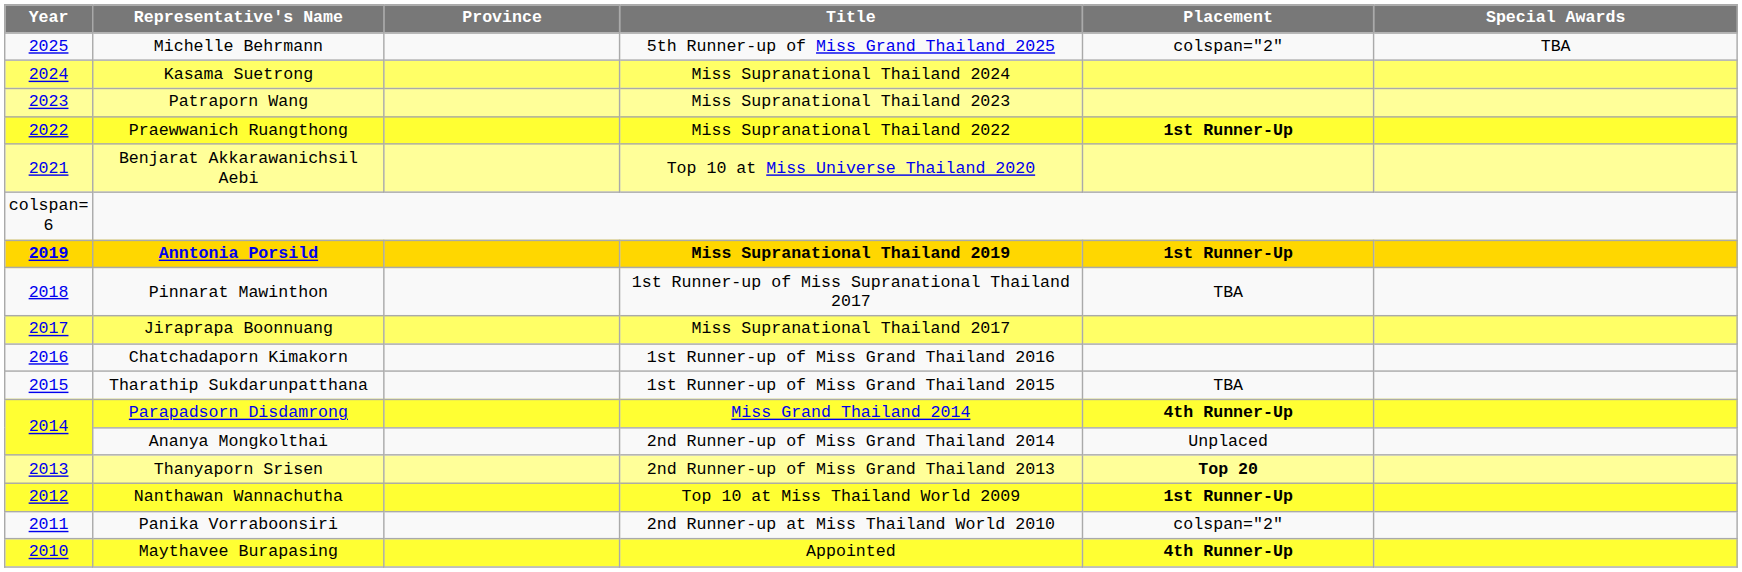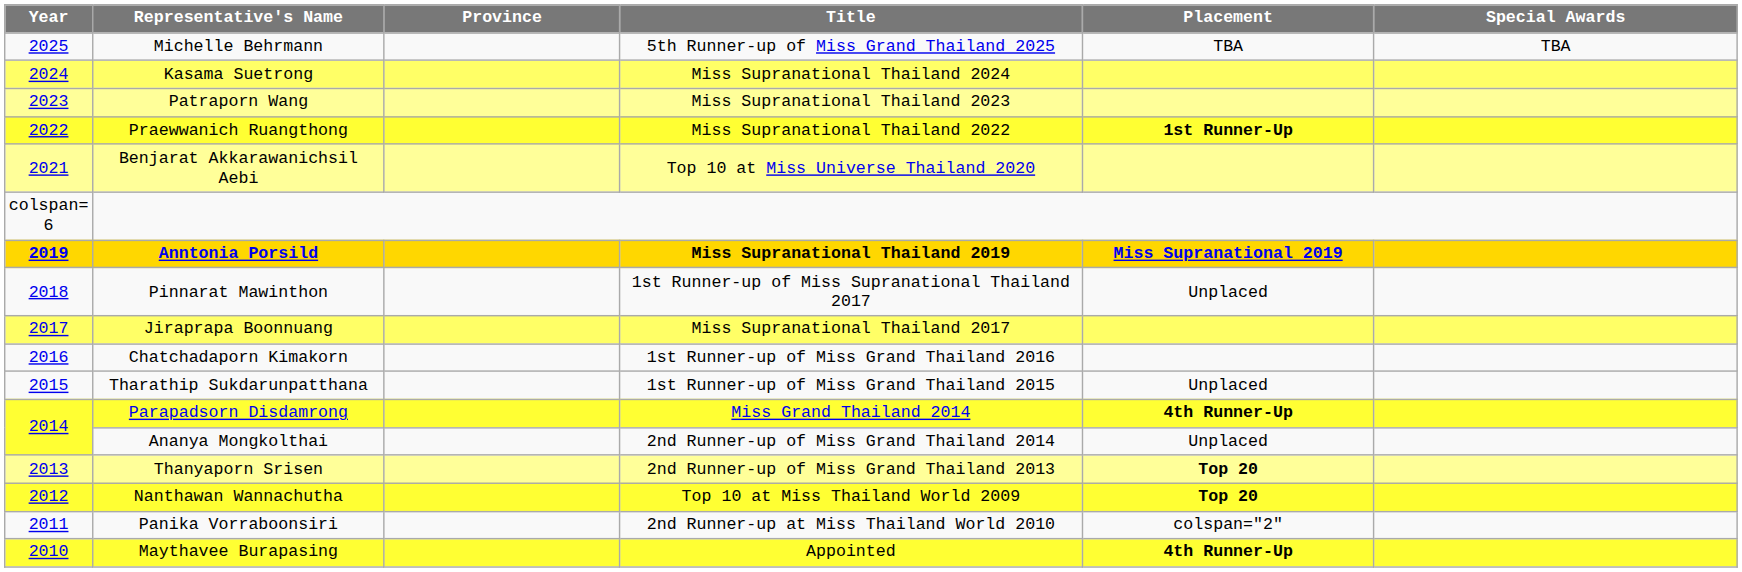Michelle Behrmann | Placement: colspan="2" -> TBA
Anntonia Porsild | Placement: 1st Runner-Up -> Miss Supranational 2019
Pinnarat Mawinthon | Placement: TBA -> Unplaced
Tharathip Sukdarunpatthana | Placement: TBA -> Unplaced
Nanthawan Wannachutha | Placement: 1st Runner-Up -> Top 20
